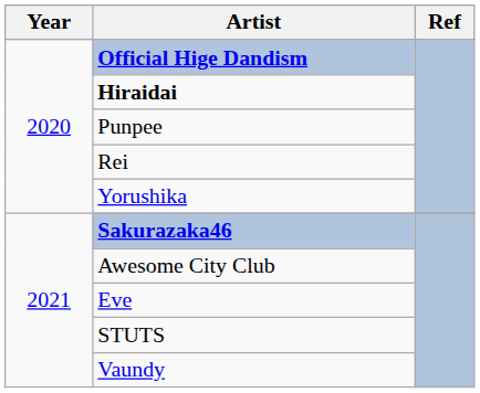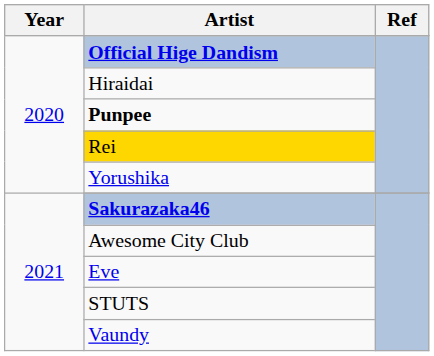Hiraidai | Artist: bold -> normal
Punpee | Artist: normal -> bold
Rei | Artist: no background -> gold background
